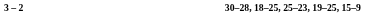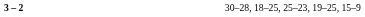row 1 | column 2: bold -> normal
